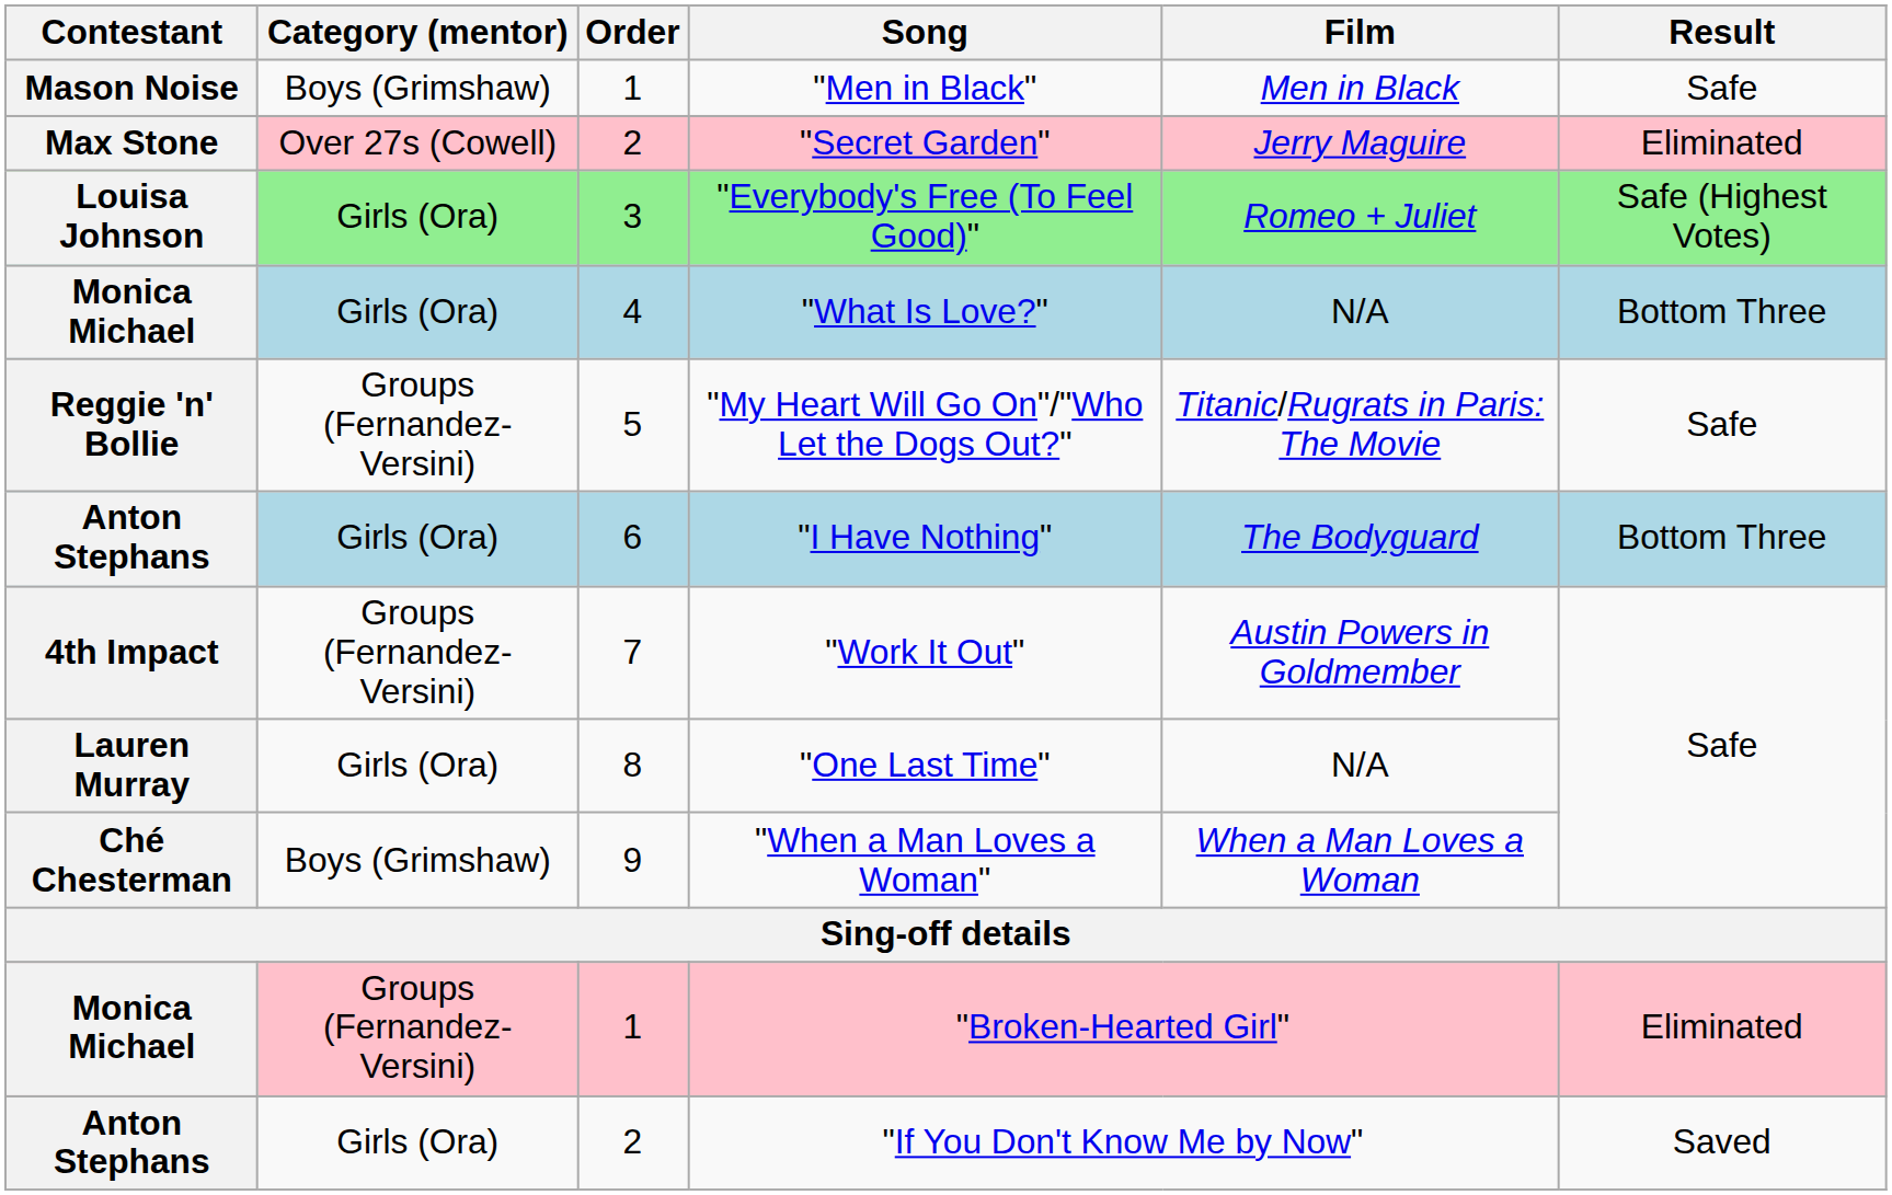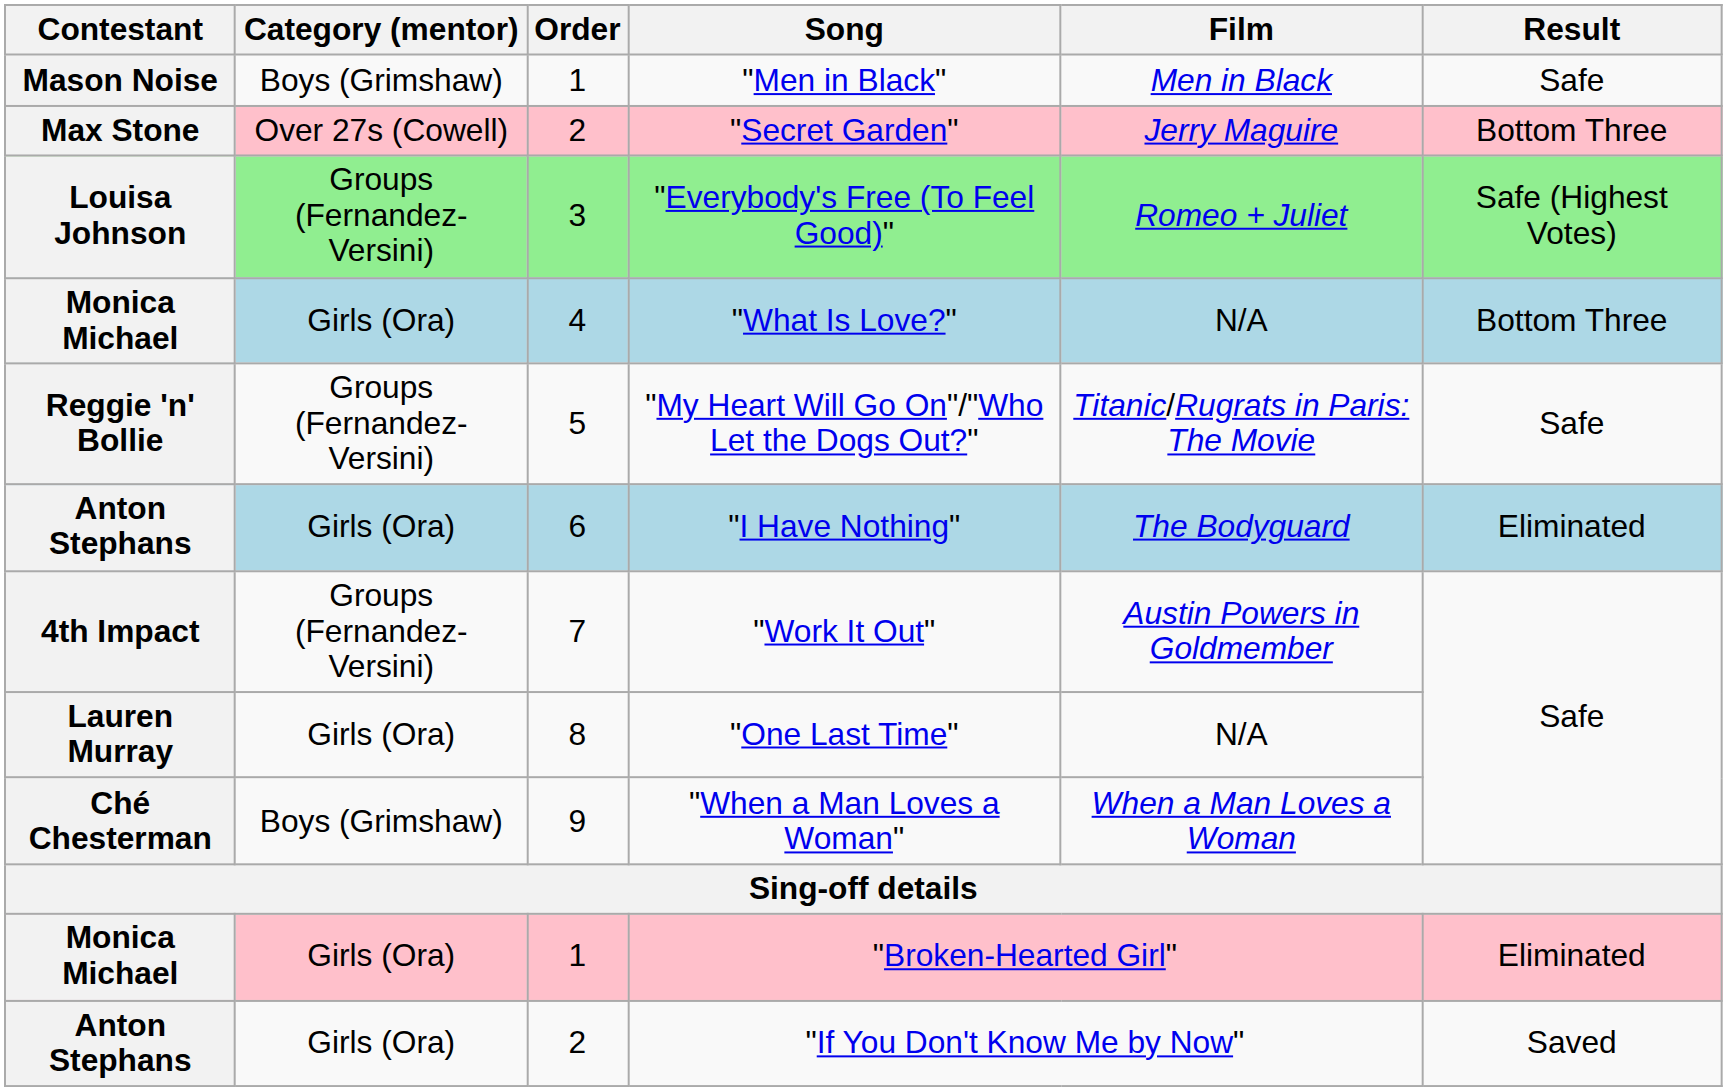"Secret Garden" | Result: Eliminated -> Bottom Three
"Everybody's Free (To Feel Good)" | Category (mentor): Girls (Ora) -> Groups (Fernandez-Versini)
"I Have Nothing" | Result: Bottom Three -> Eliminated
"Broken-Hearted Girl" | Category (mentor): Groups (Fernandez-Versini) -> Girls (Ora)
